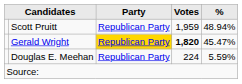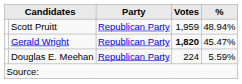Gerald Wright | Party: gold background -> no background
